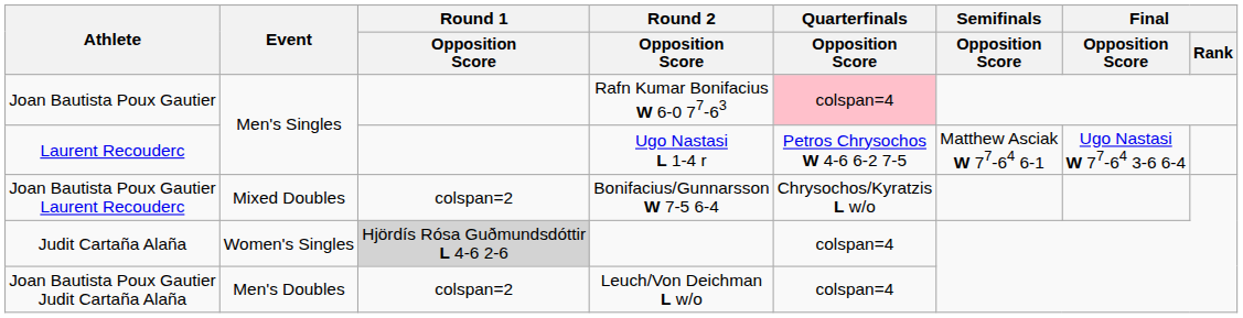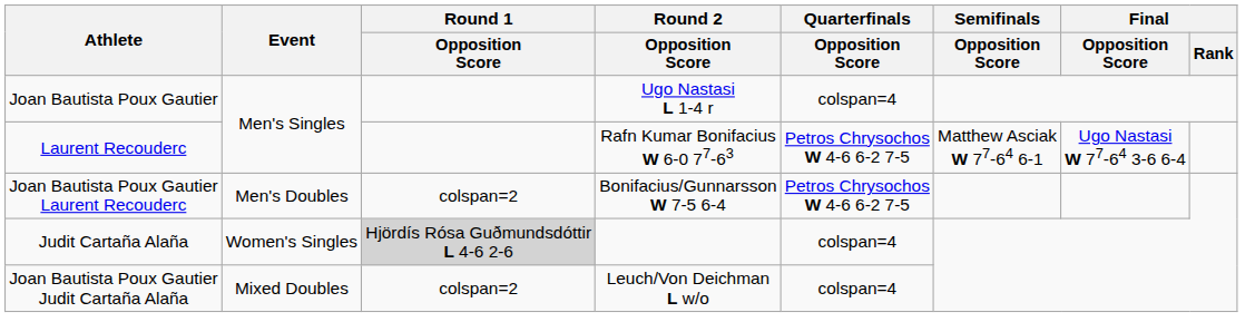Joan Bautista Poux Gautier | Round 2 / Opposition Score: Rafn Kumar Bonifacius W 6-0 77-63 -> Ugo Nastasi L 1-4 r
Joan Bautista Poux Gautier | Quarterfinals / Opposition Score: pink background -> no background
Laurent Recouderc | Round 2 / Opposition Score: Ugo Nastasi L 1-4 r -> Rafn Kumar Bonifacius W 6-0 77-63
Joan Bautista Poux Gautier Laurent Recouderc | Event: Mixed Doubles -> Men's Doubles
Joan Bautista Poux Gautier Laurent Recouderc | Quarterfinals / Opposition Score: Chrysochos/Kyratzis L w/o -> Petros Chrysochos W 4-6 6-2 7-5
Joan Bautista Poux Gautier Judit Cartaña Alaña | Event: Men's Doubles -> Mixed Doubles
